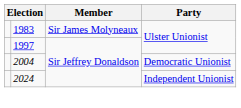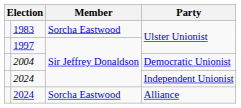1983 | Member: Sir James Molyneaux -> Sorcha Eastwood
+ row: 2024 | Sorcha Eastwood | Alliance
